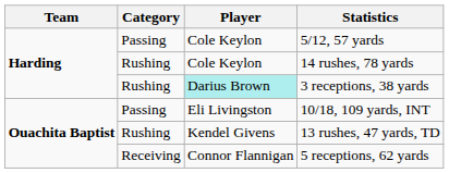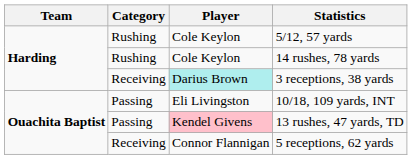5/12, 57 yards | Category: Passing -> Rushing
3 receptions, 38 yards | Category: Rushing -> Receiving
13 rushes, 47 yards, TD | Category: Rushing -> Passing
13 rushes, 47 yards, TD | Player: no background -> pink background
